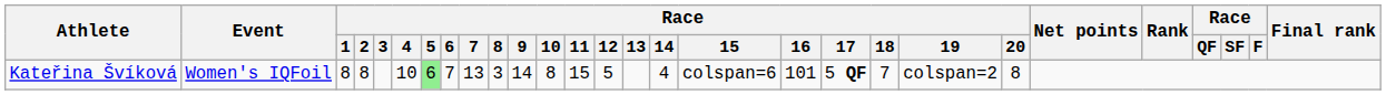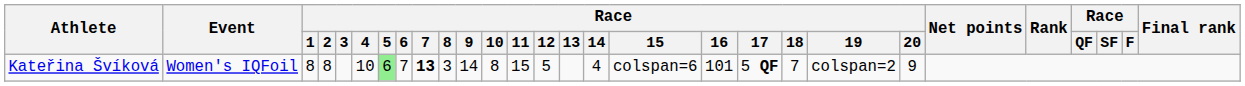Kateřina Švíková | Race / 7: normal -> bold
Kateřina Švíková | Race / 20: 8 -> 9
